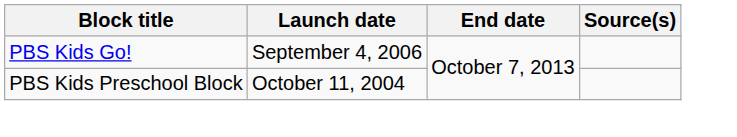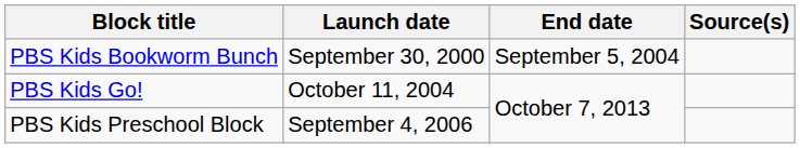+ row: PBS Kids Bookworm Bunch | September 30, 2000 | September 5, 2004
PBS Kids Go! | Launch date: September 4, 2006 -> October 11, 2004
PBS Kids Preschool Block | Launch date: October 11, 2004 -> September 4, 2006
